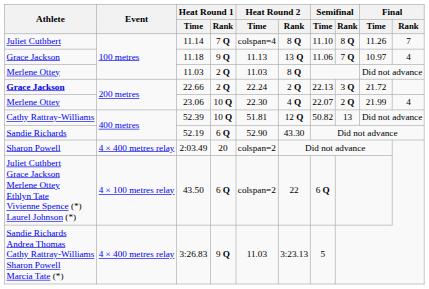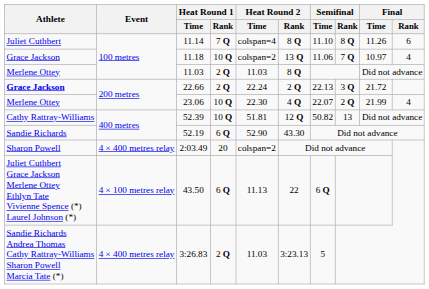11.14 | Final / Rank: 7 -> 6
11.18 | Heat Round 1 / Rank: 9 Q -> 10 Q
11.18 | Heat Round 2 / Time: 11.13 -> colspan=2
43.50 | Heat Round 2 / Time: colspan=2 -> 11.13
3:26.83 | Heat Round 1 / Rank: 9 Q -> 2 Q
